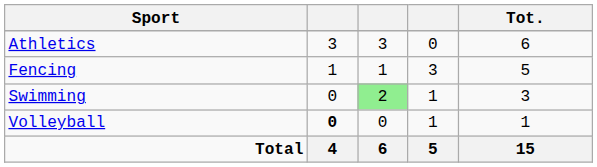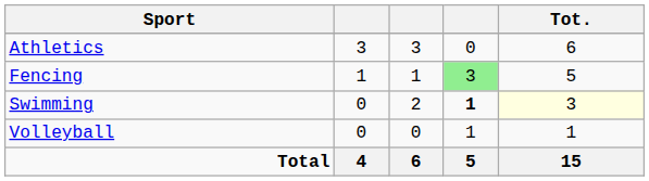Fencing | column 4: no background -> lightgreen background
Swimming | column 3: lightgreen background -> no background
Swimming | column 4: normal -> bold
Swimming | Tot.: no background -> lightyellow background
Volleyball | column 2: bold -> normal
